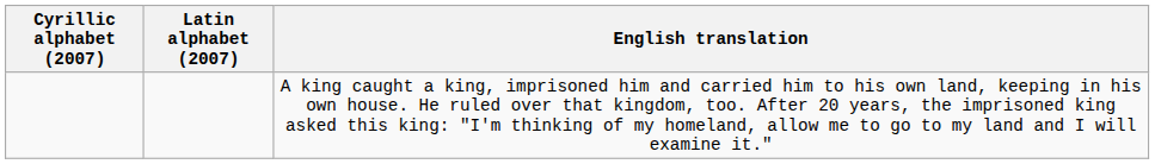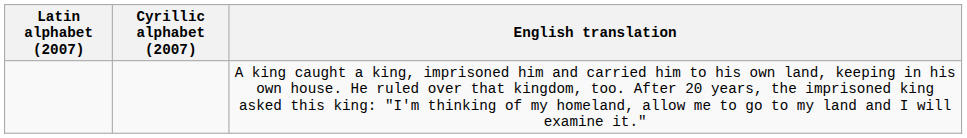columns swapped: Cyrillic alphabet (2007) <-> Latin alphabet (2007)
